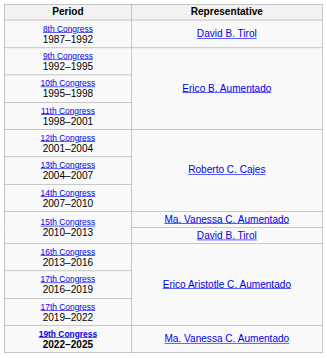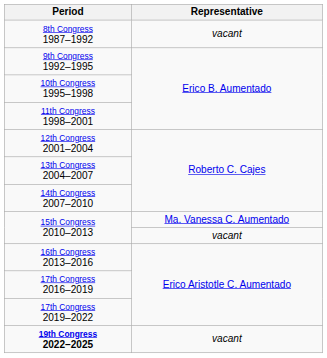row 2 | Representative: David B. Tirol -> vacant
row 10 | Representative: David B. Tirol -> vacant
row 14 | Representative: Ma. Vanessa C. Aumentado -> vacant
